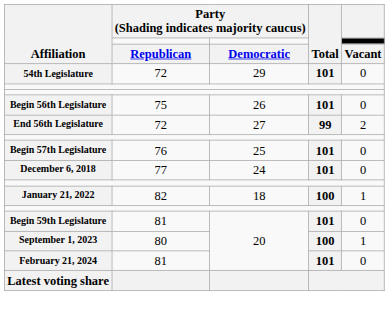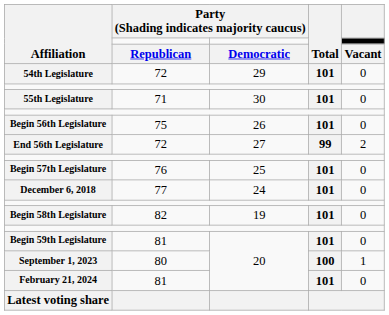+ row: 55th Legislature | 71 | 30 | 101 | 0
+ row: Begin 58th Legislature | 82 | 19 | 101 | 0
- row: January 21, 2022 | 82 | 18 | 100 | 1
